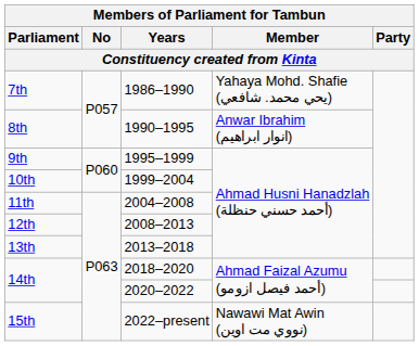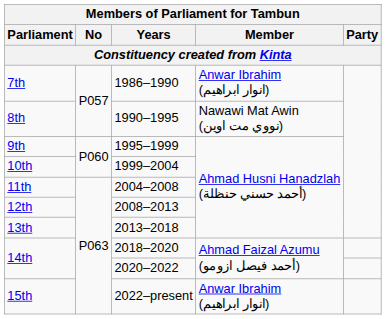7th | Member: Yahaya Mohd. Shafie (يحي محمد. شافعي) -> Anwar Ibrahim (انوار ابراهيم)
8th | Member: Anwar Ibrahim (انوار ابراهيم) -> Nawawi Mat Awin (نووي مت اوين)
15th | Member: Nawawi Mat Awin (نووي مت اوين) -> Anwar Ibrahim (انوار ابراهيم)
